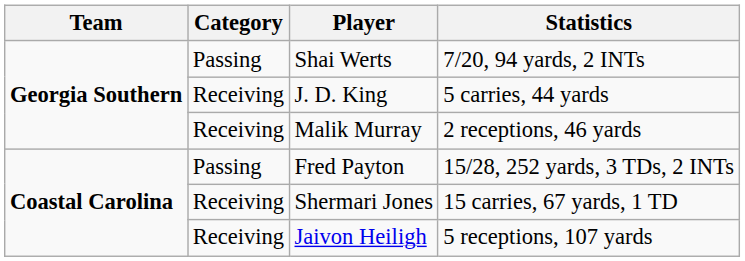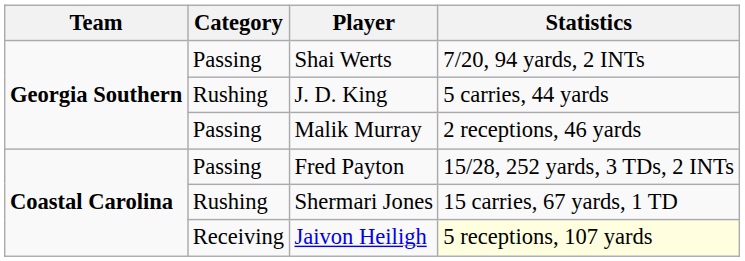J. D. King | Category: Receiving -> Rushing
Malik Murray | Category: Receiving -> Passing
Shermari Jones | Category: Receiving -> Rushing
Jaivon Heiligh | Statistics: no background -> lightyellow background
